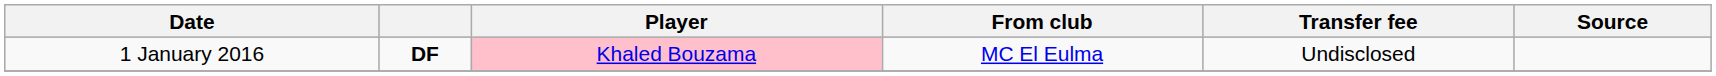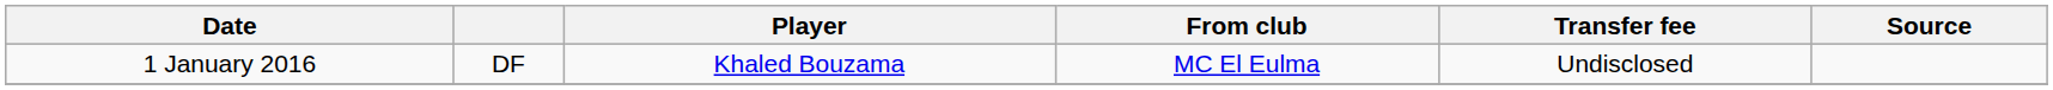1 January 2016 | column 2: bold -> normal
1 January 2016 | Player: pink background -> no background
